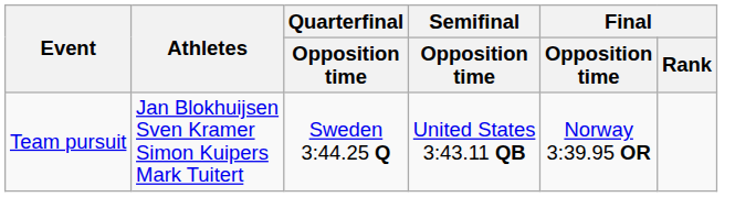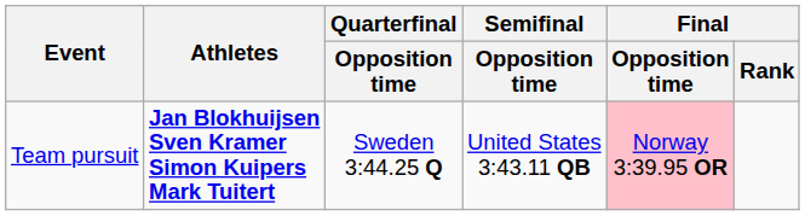Team pursuit | Athletes: normal -> bold
Team pursuit | Final / Opposition time: no background -> pink background
